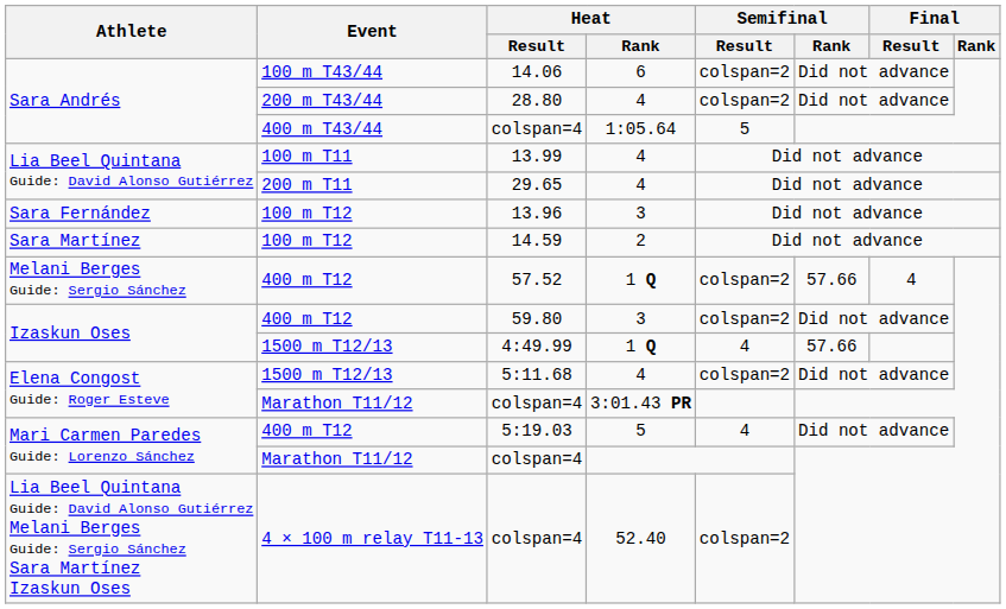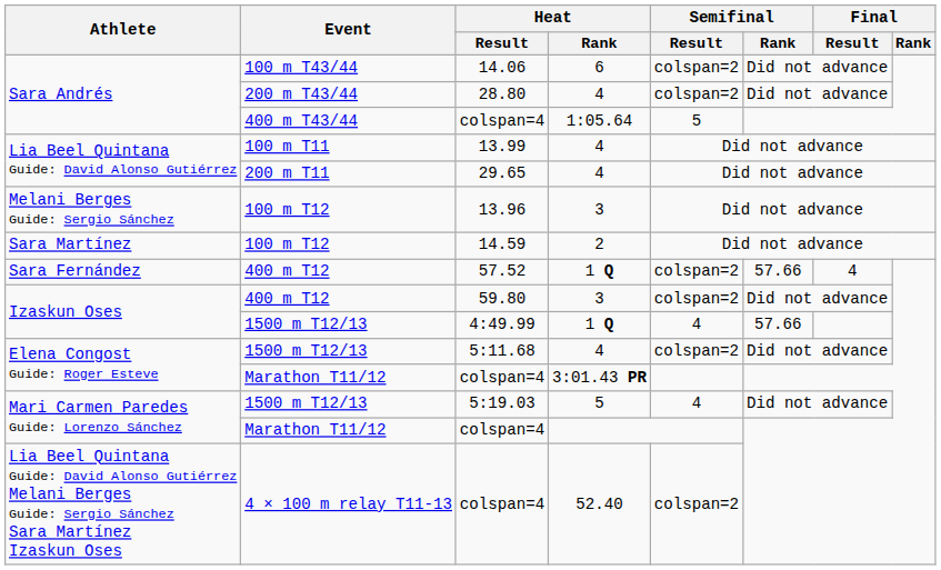13.96 | Athlete: Sara Fernández -> Melani Berges Guide: Sergio Sánchez
57.52 | Athlete: Melani Berges Guide: Sergio Sánchez -> Sara Fernández
5:19.03 | Event: 400 m T12 -> 1500 m T12/13
